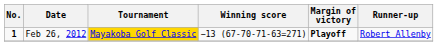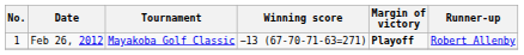Feb 26, 2012 | No.: bold -> normal
Feb 26, 2012 | Tournament: gold background -> no background
